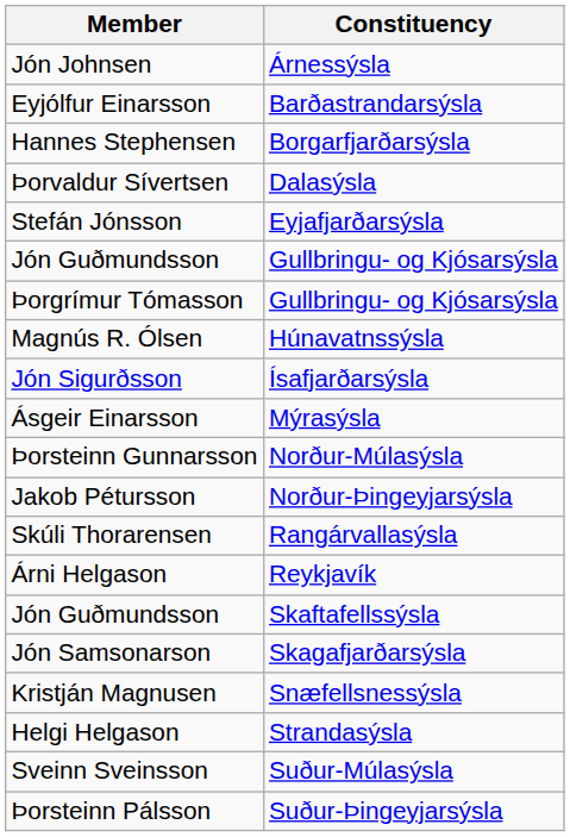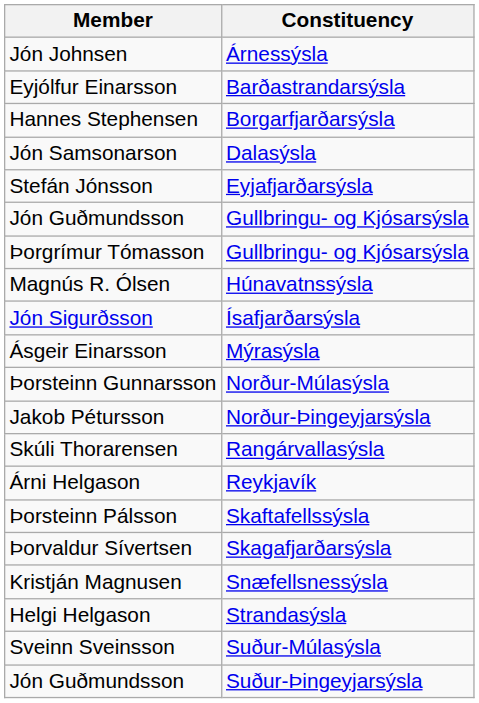row 5 | Member: Þorvaldur Sívertsen -> Jón Samsonarson
row 16 | Member: Jón Guðmundsson -> Þorsteinn Pálsson
row 17 | Member: Jón Samsonarson -> Þorvaldur Sívertsen
row 21 | Member: Þorsteinn Pálsson -> Jón Guðmundsson
